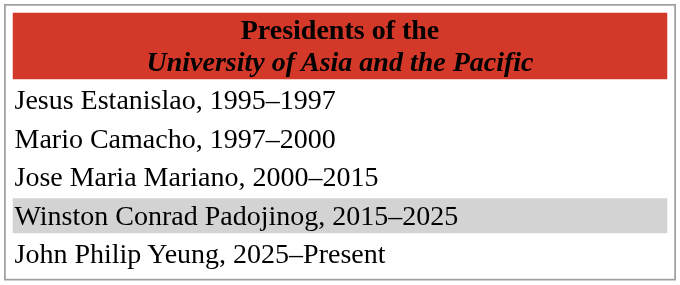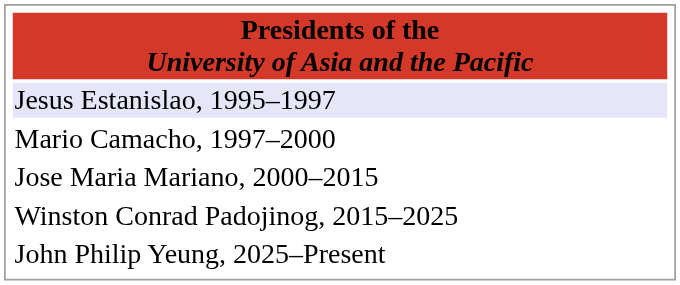row 2 | column 1: no background -> lavender background
row 5 | column 1: lightgrey background -> no background
